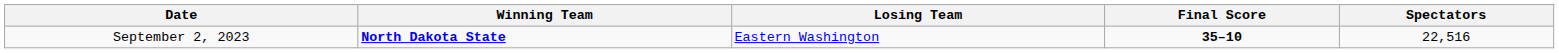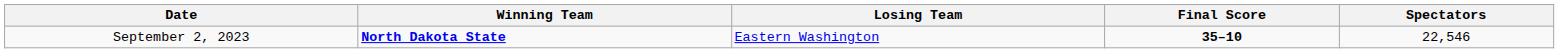September 2, 2023 | Spectators: 22,516 -> 22,546
